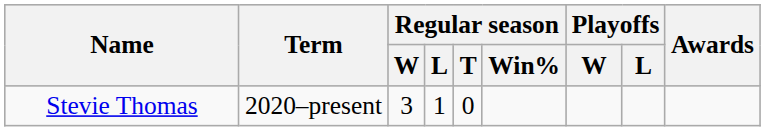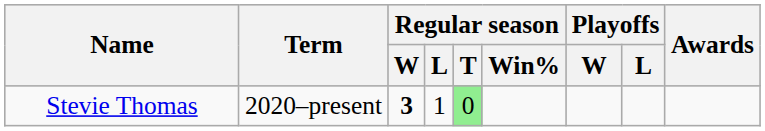Stevie Thomas | Regular season / W: normal -> bold
Stevie Thomas | Regular season / T: no background -> lightgreen background
